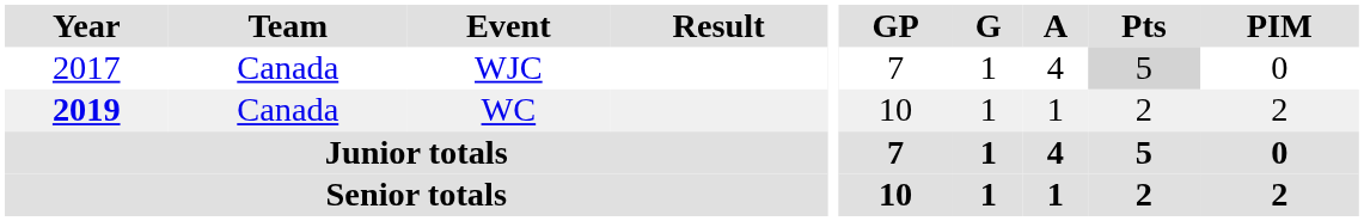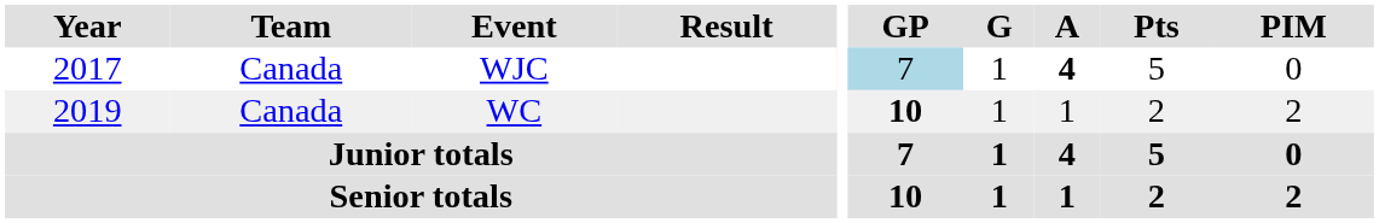WJC | GP: no background -> lightblue background
WJC | A: normal -> bold
WJC | Pts: lightgrey background -> no background
WC | Year: bold -> normal
WC | GP: normal -> bold
